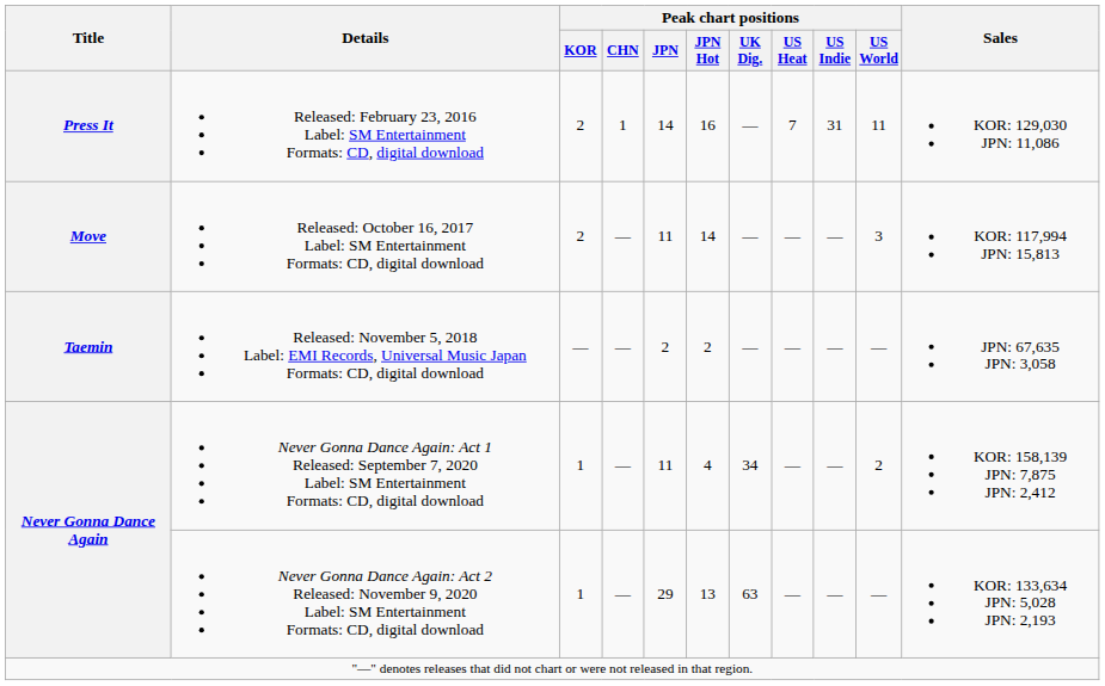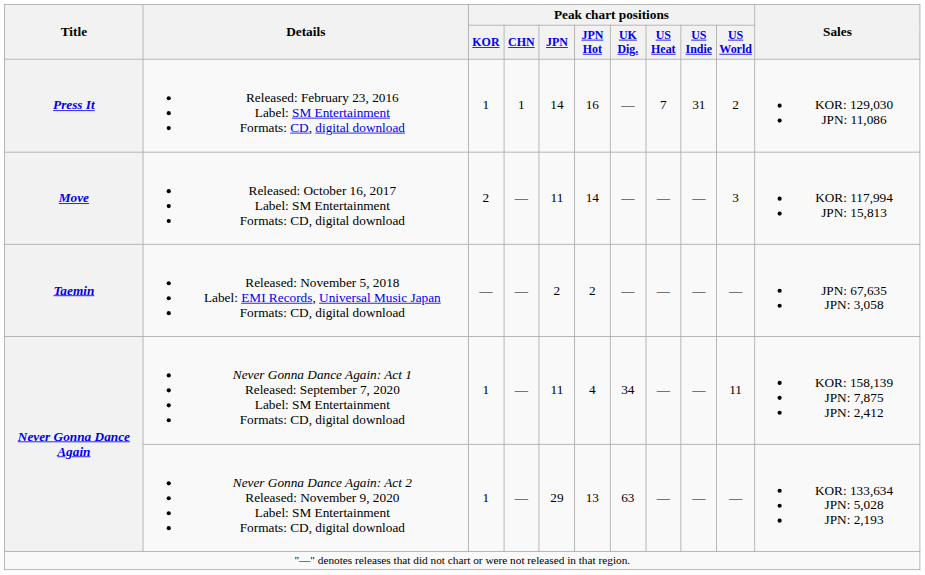row 3 | Peak chart positions / KOR: 2 -> 1
row 3 | Peak chart positions / US World: 11 -> 2
row 6 | Peak chart positions / US World: 2 -> 11
